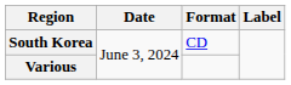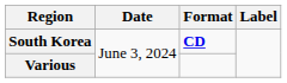South Korea | Format: normal -> bold
